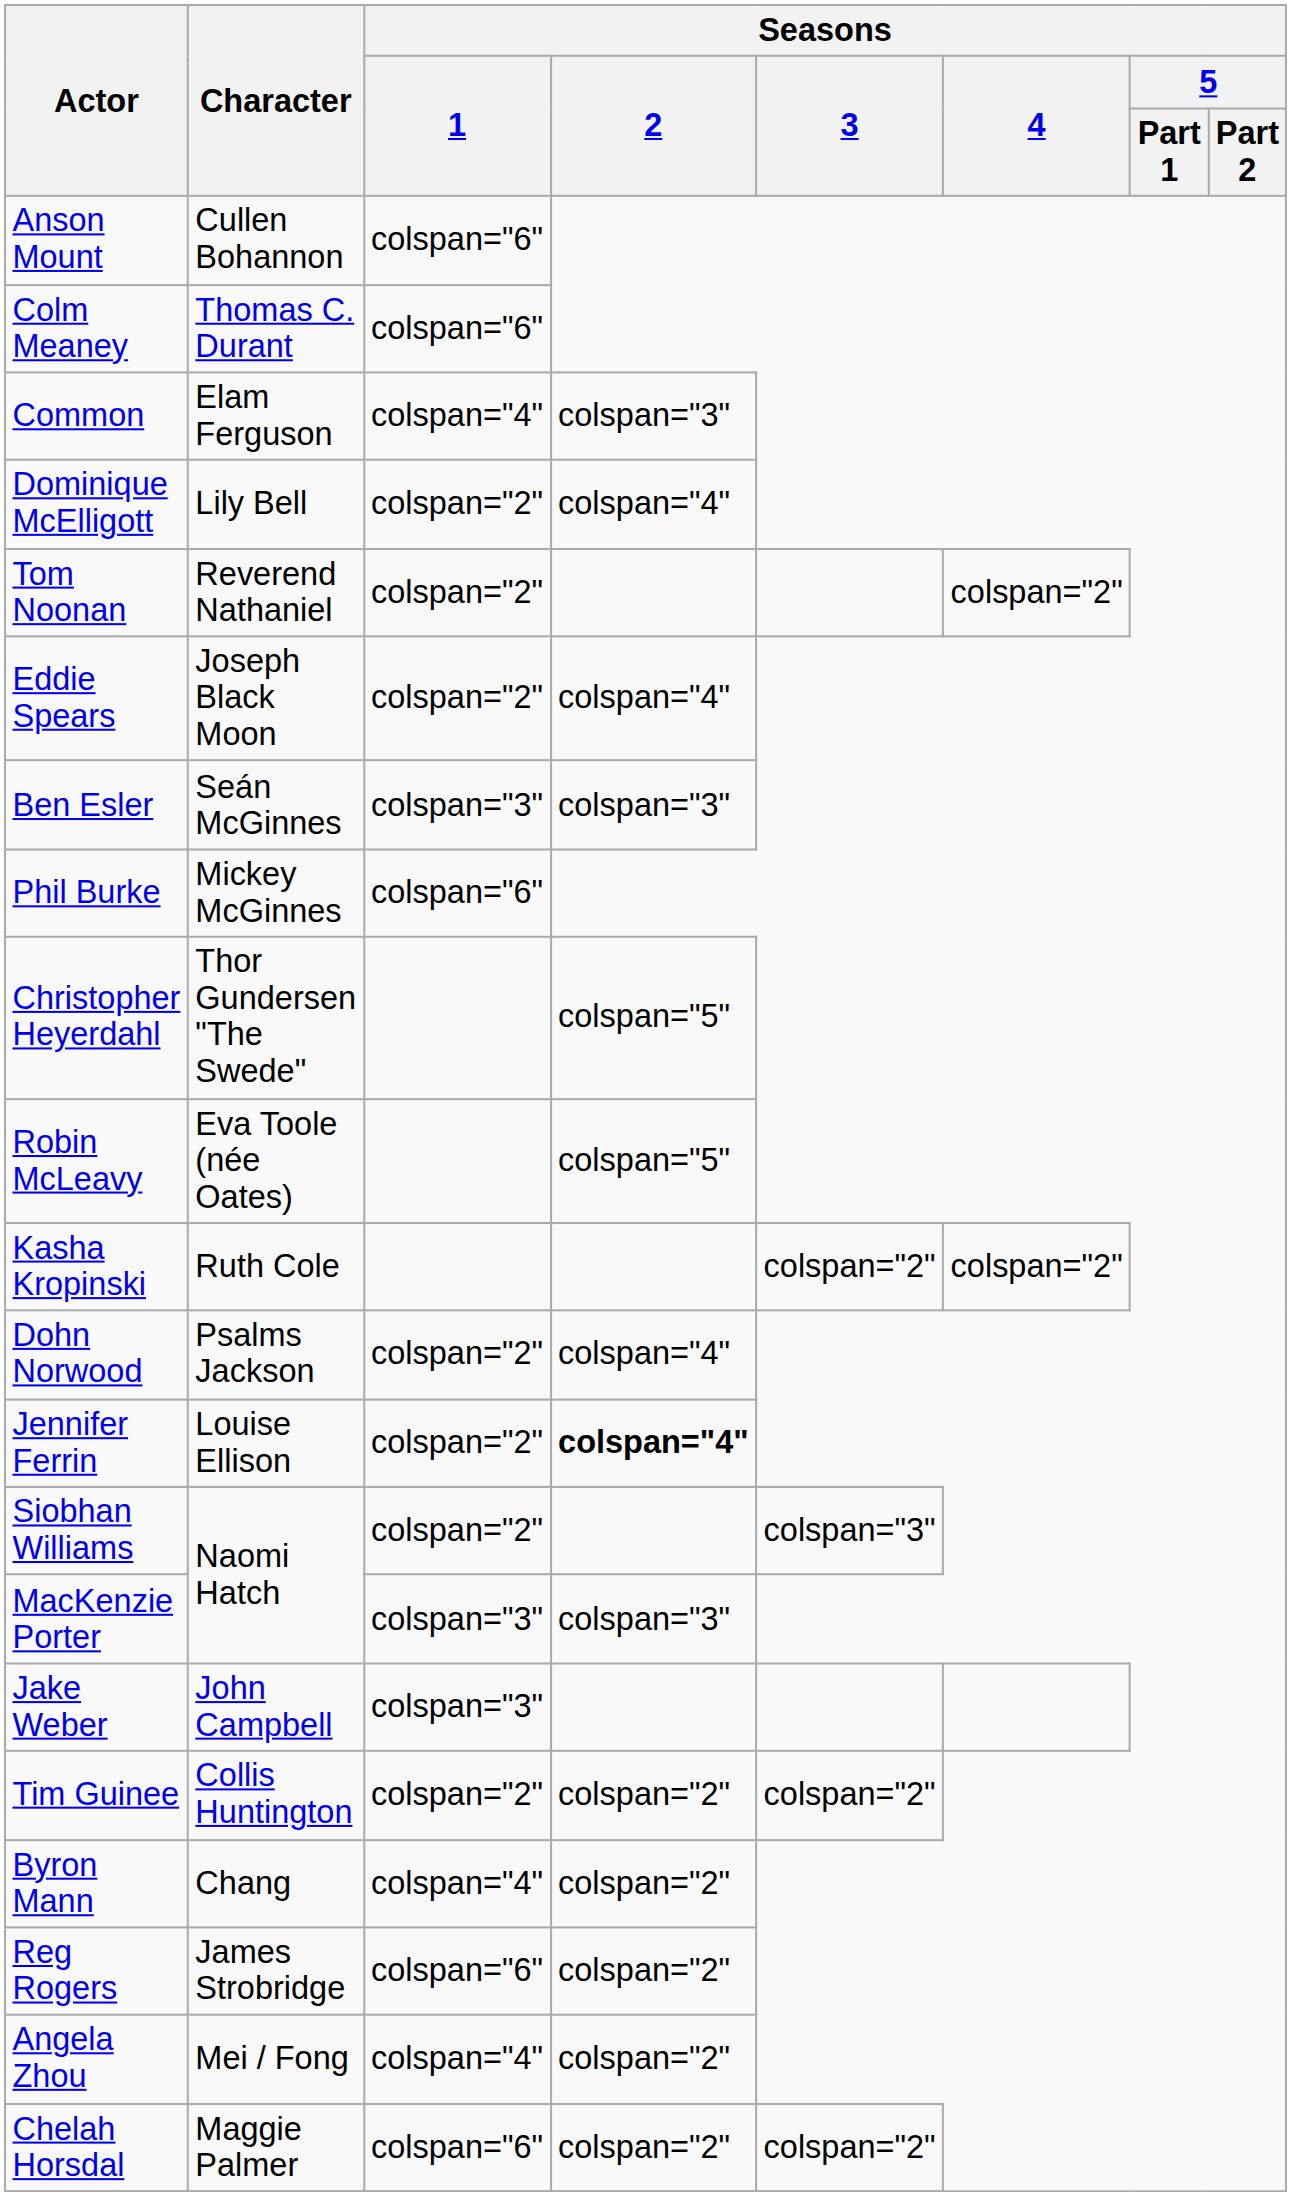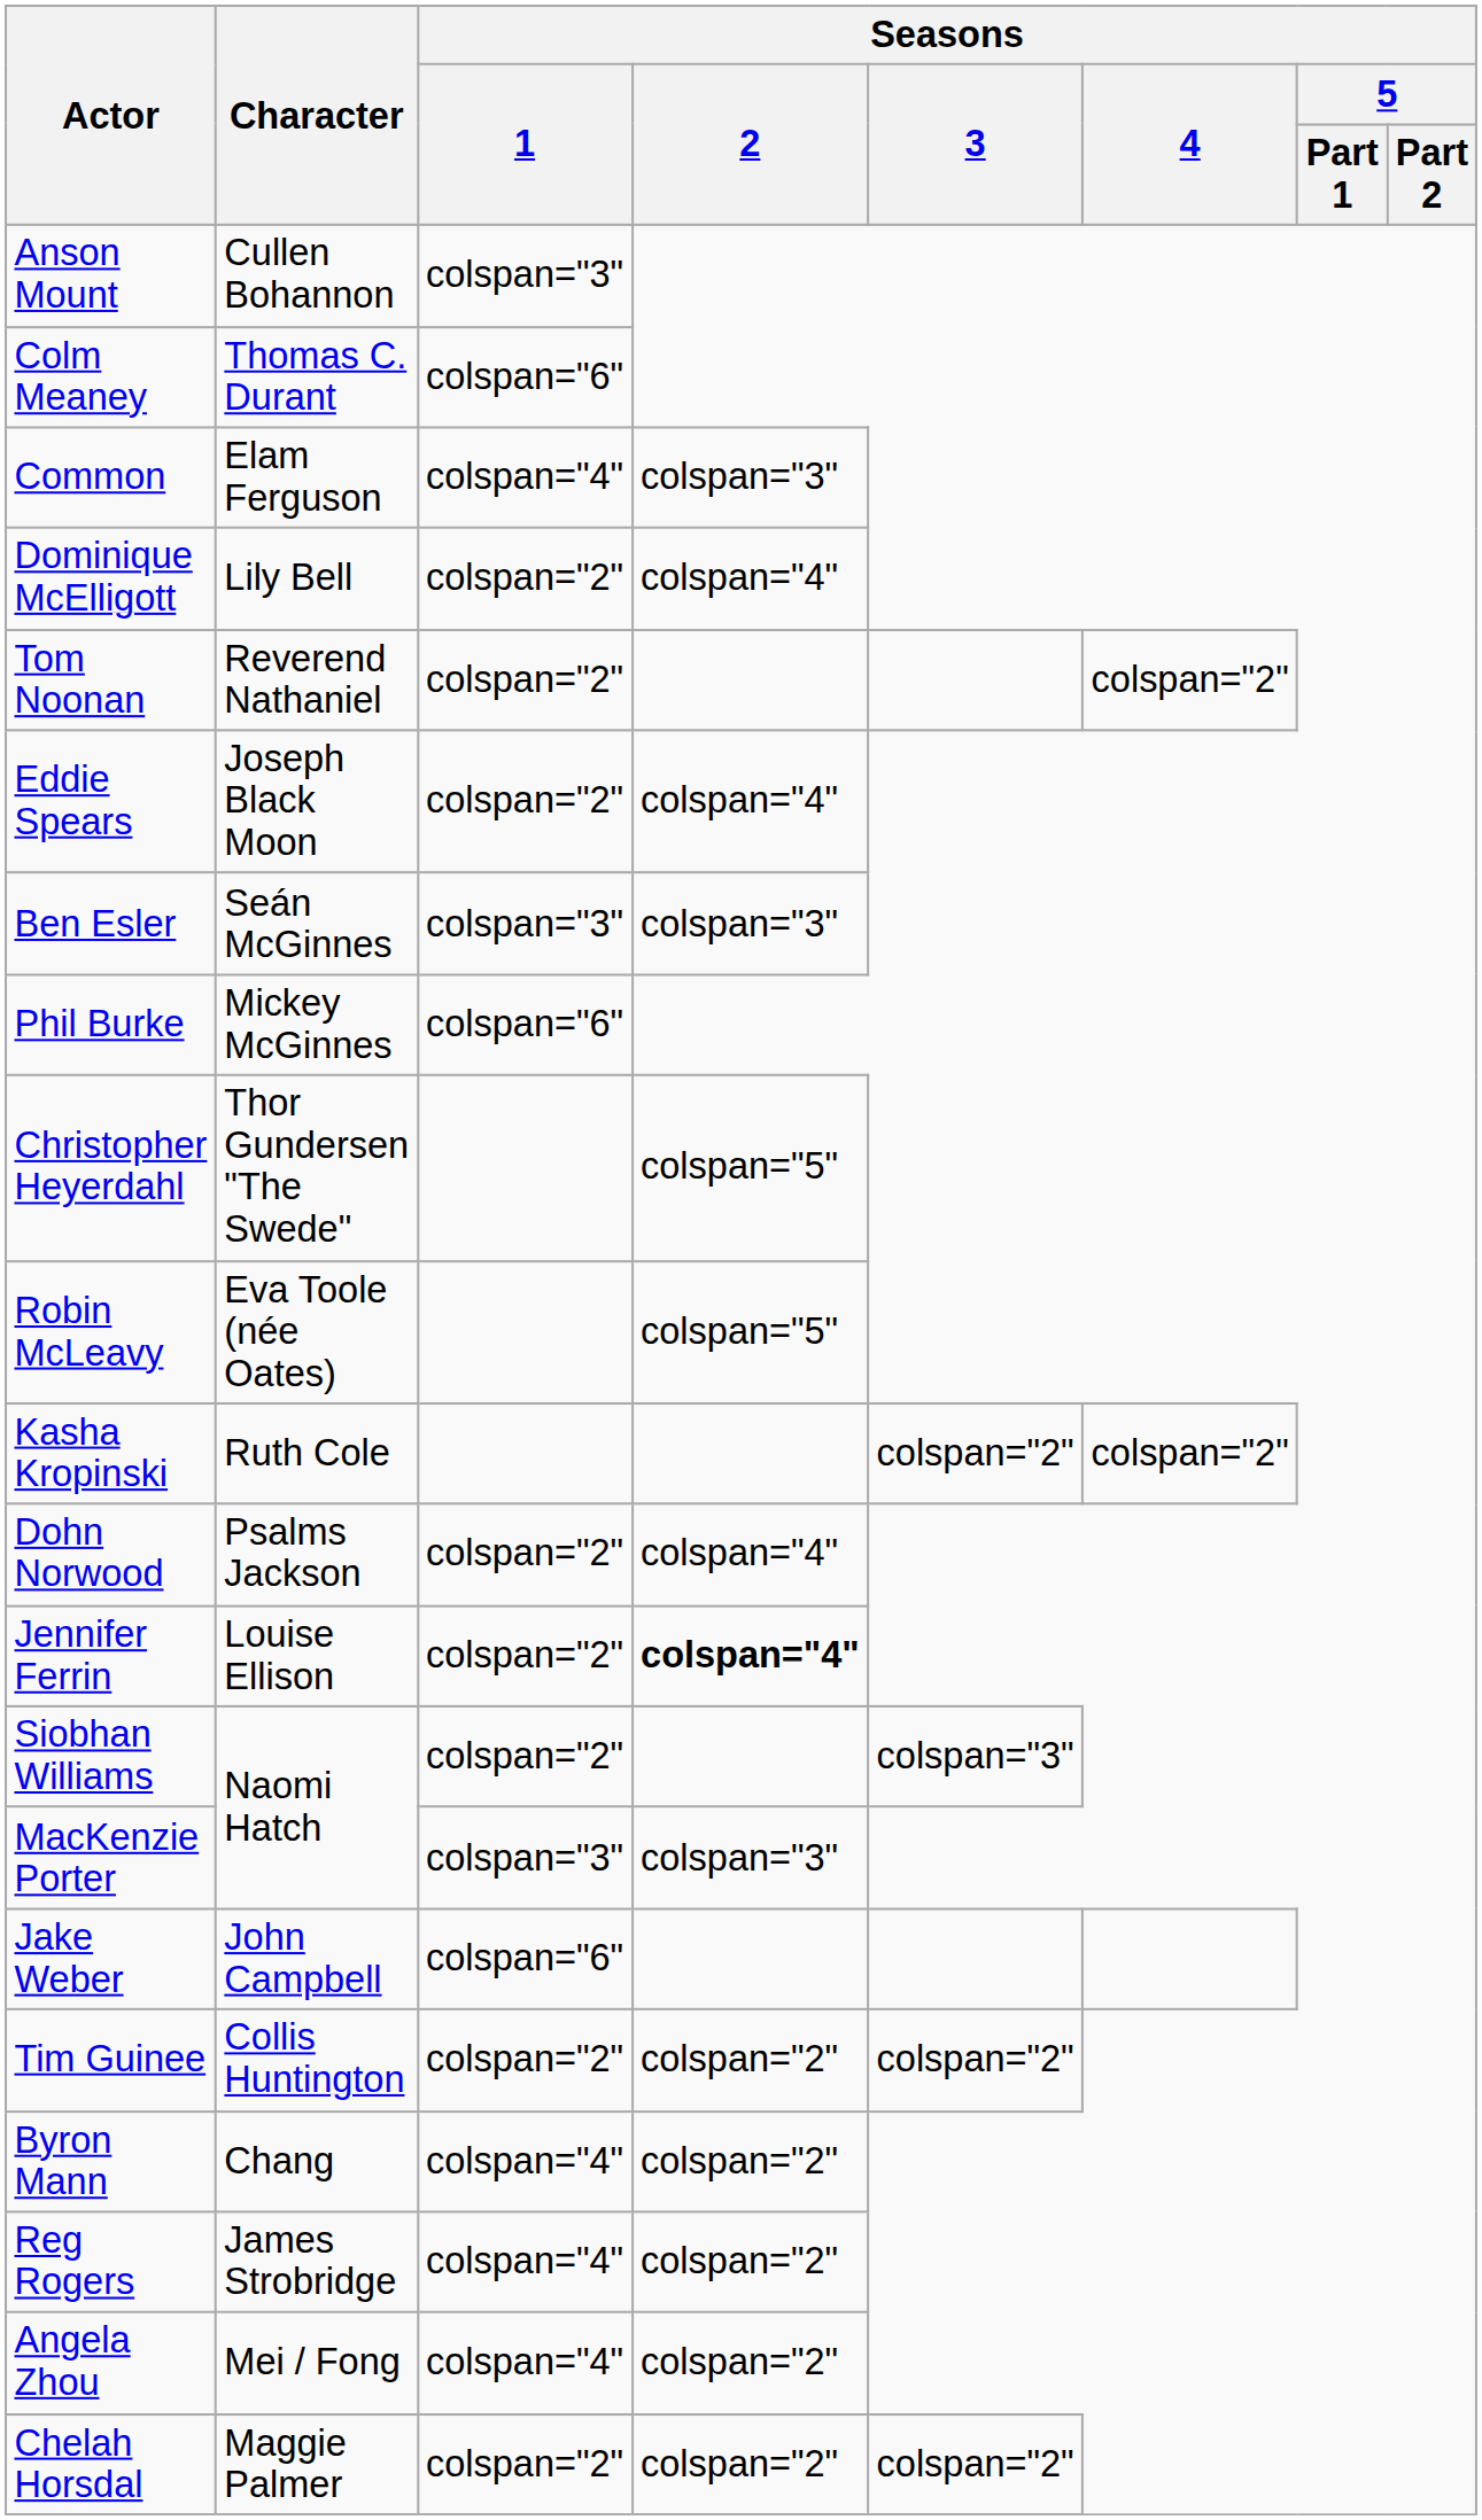Anson Mount | Seasons / 1: colspan="6" -> colspan="3"
Jake Weber | Seasons / 1: colspan="3" -> colspan="6"
Reg Rogers | Seasons / 1: colspan="6" -> colspan="4"
Chelah Horsdal | Seasons / 1: colspan="6" -> colspan="2"
